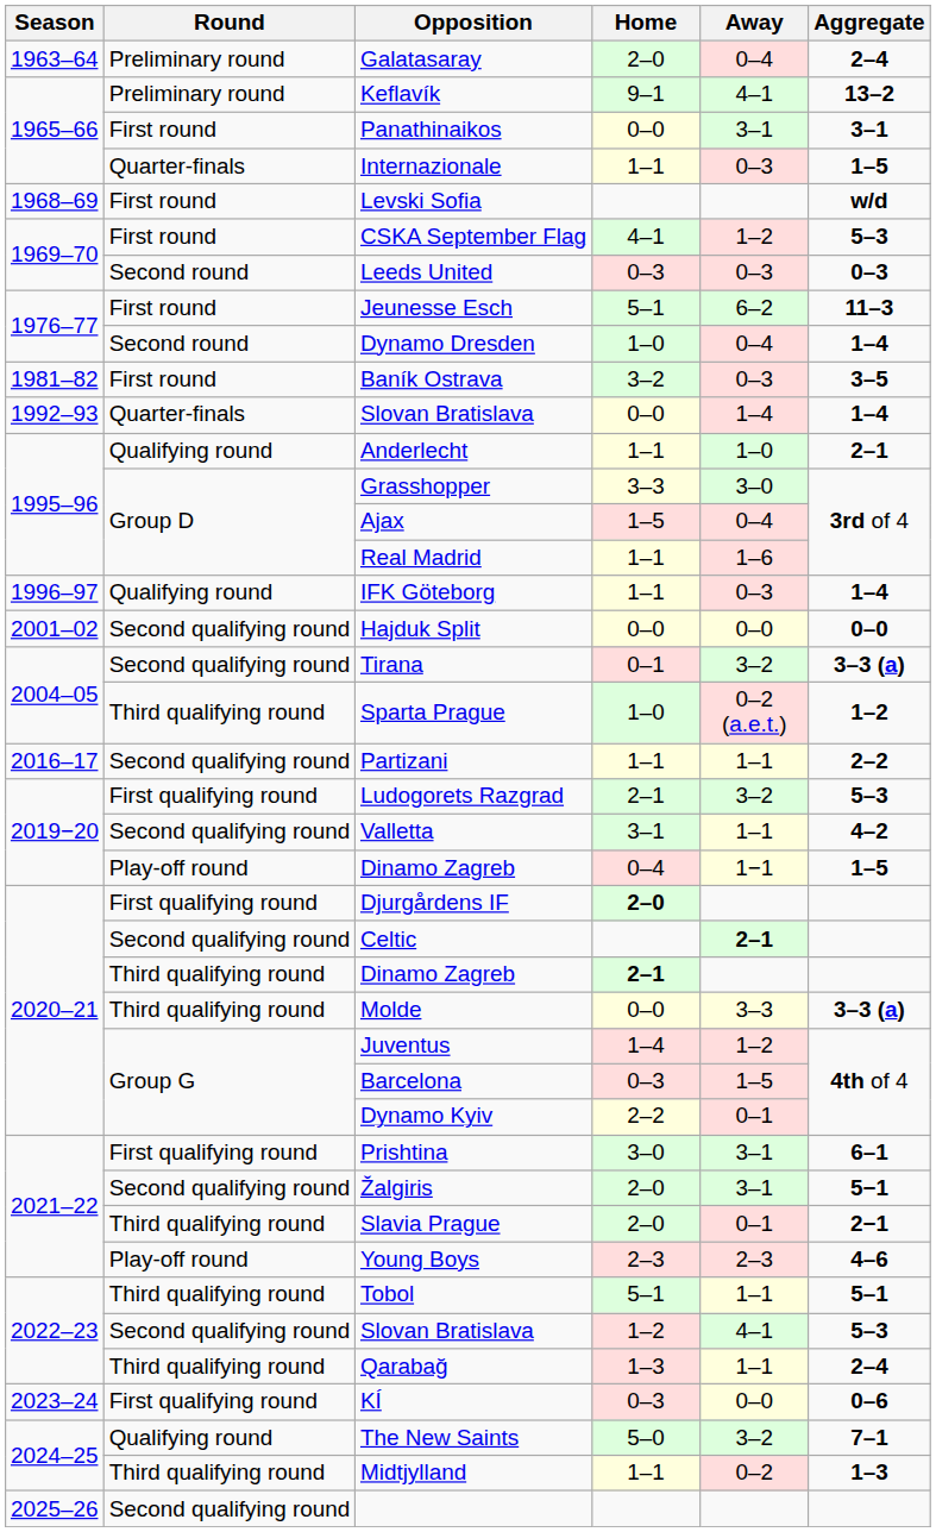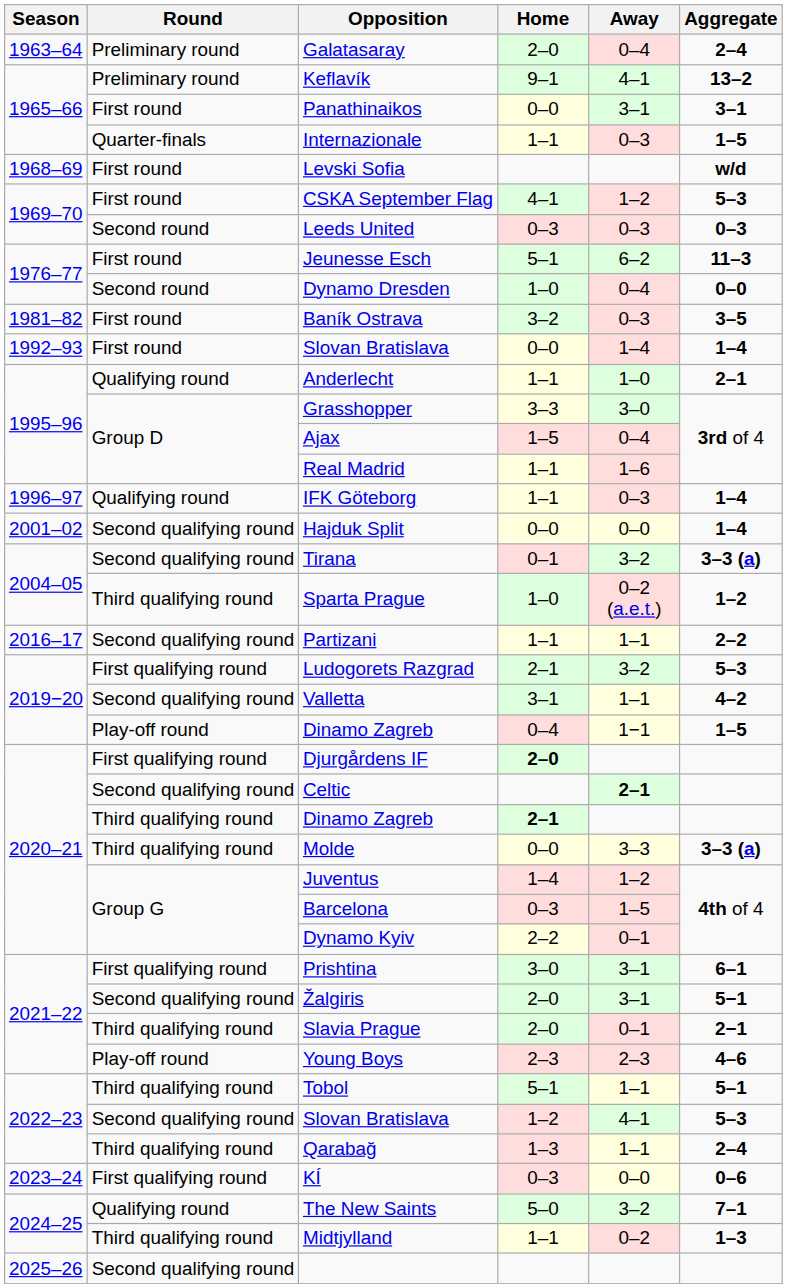Dynamo Dresden | Aggregate: 1–4 -> 0–0
Slovan Bratislava / 0–0 | Round: Quarter-finals -> First round
Hajduk Split | Aggregate: 0–0 -> 1–4
